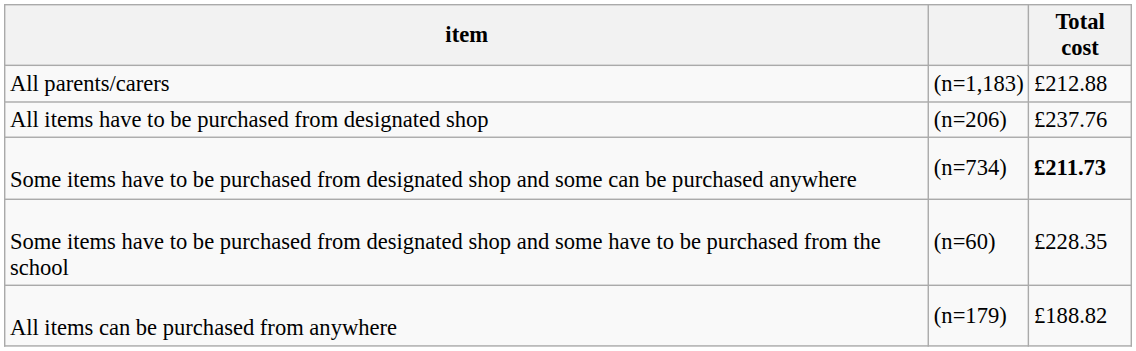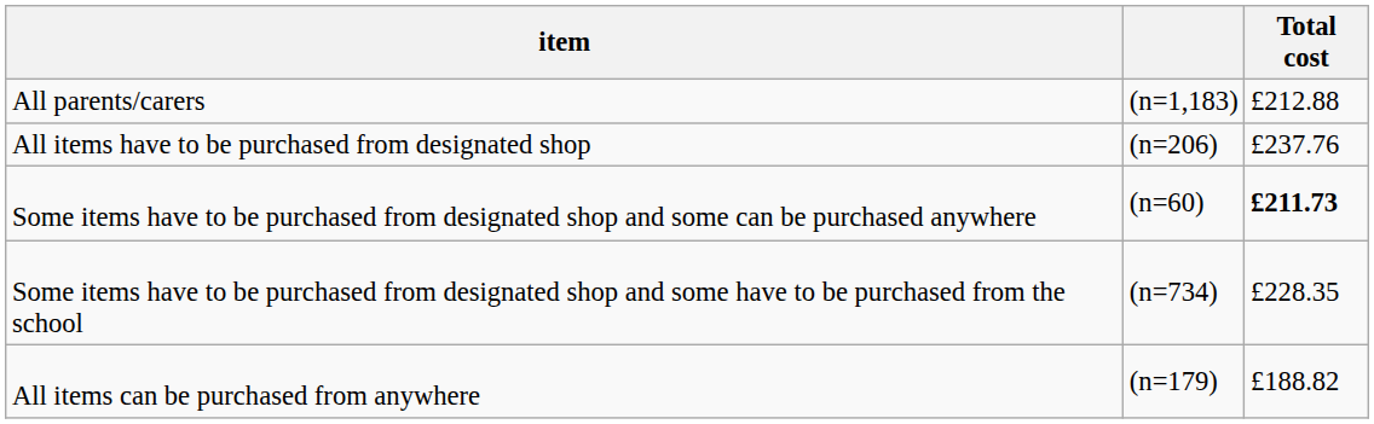row 4 | column 2: (n=734) -> (n=60)
row 5 | column 2: (n=60) -> (n=734)
